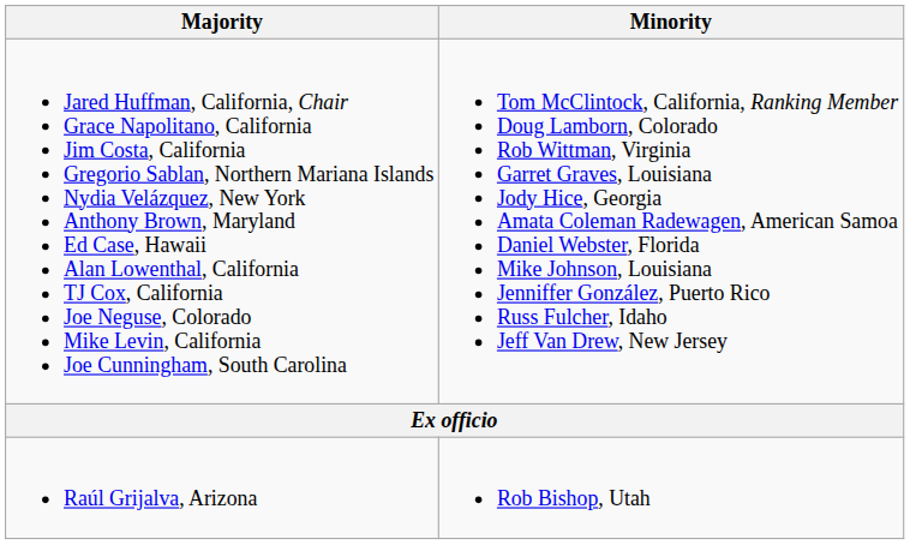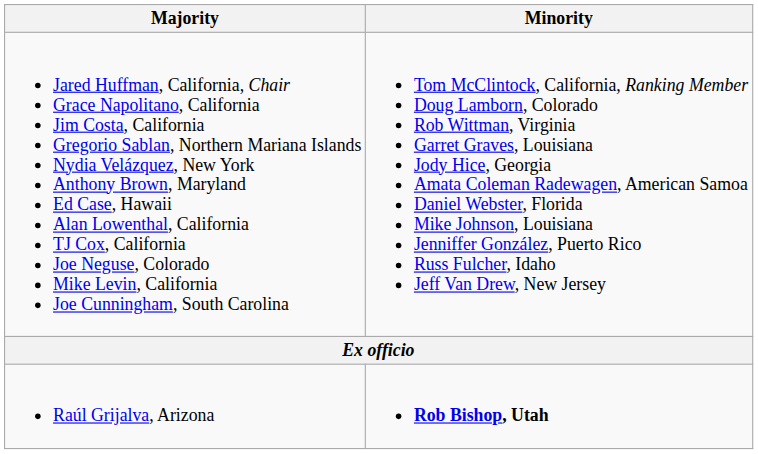Raúl Grijalva, Arizona | Minority: normal -> bold
